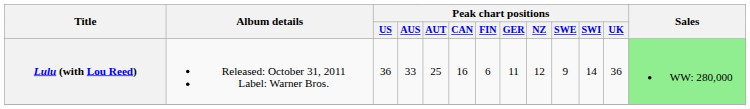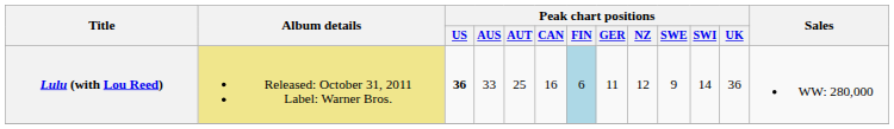Lulu (with Lou Reed) | Album details: no background -> khaki background
Lulu (with Lou Reed) | Peak chart positions / US: normal -> bold
Lulu (with Lou Reed) | Peak chart positions / FIN: no background -> lightblue background
Lulu (with Lou Reed) | Sales: lightgreen background -> no background
